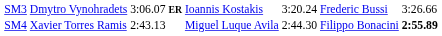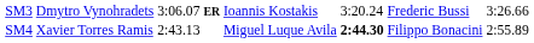SM4 | column 5: normal -> bold
SM4 | column 7: bold -> normal
